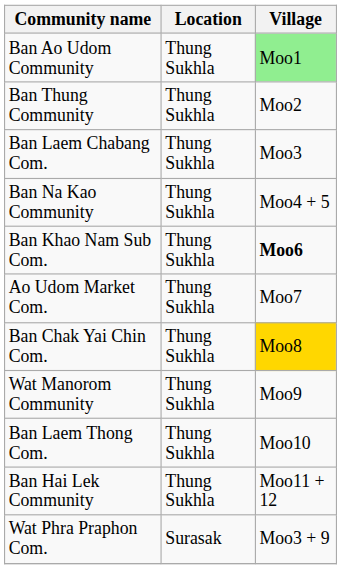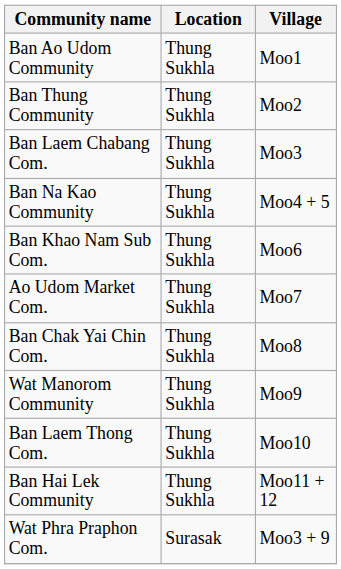Ban Ao Udom Community | Village: lightgreen background -> no background
Ban Khao Nam Sub Com. | Village: bold -> normal
Ban Chak Yai Chin Com. | Village: gold background -> no background
